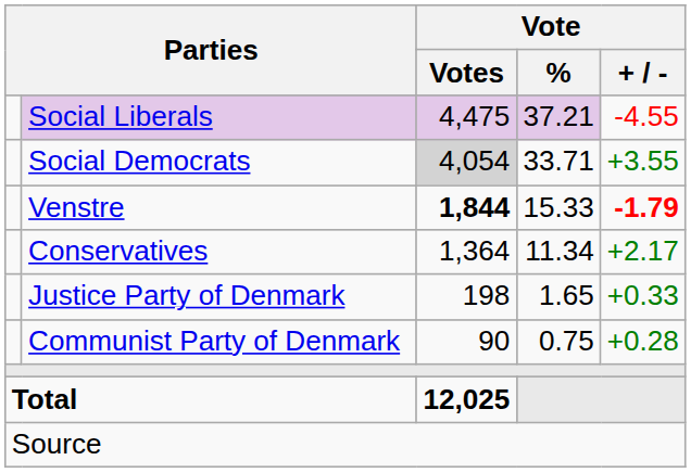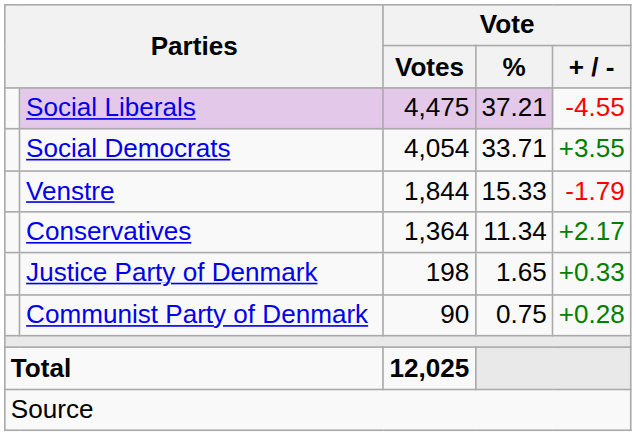Social Democrats | Vote / Votes: lightgrey background -> no background
Venstre | Vote / Votes: bold -> normal
Venstre | Vote / + / -: bold -> normal
